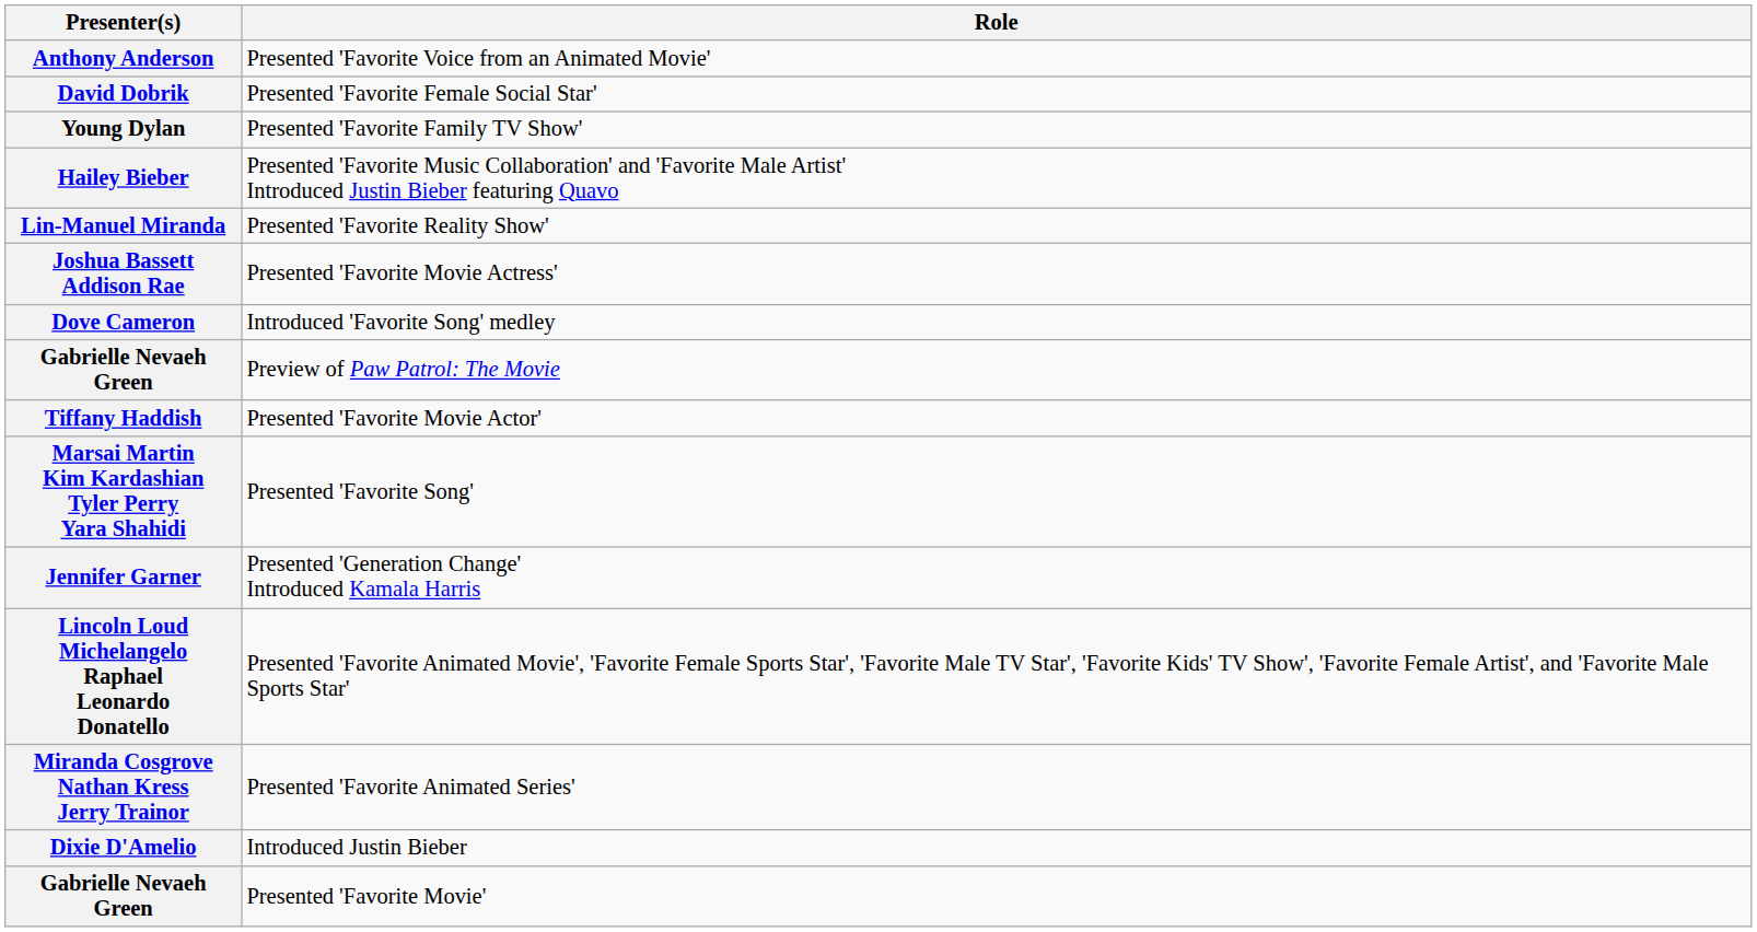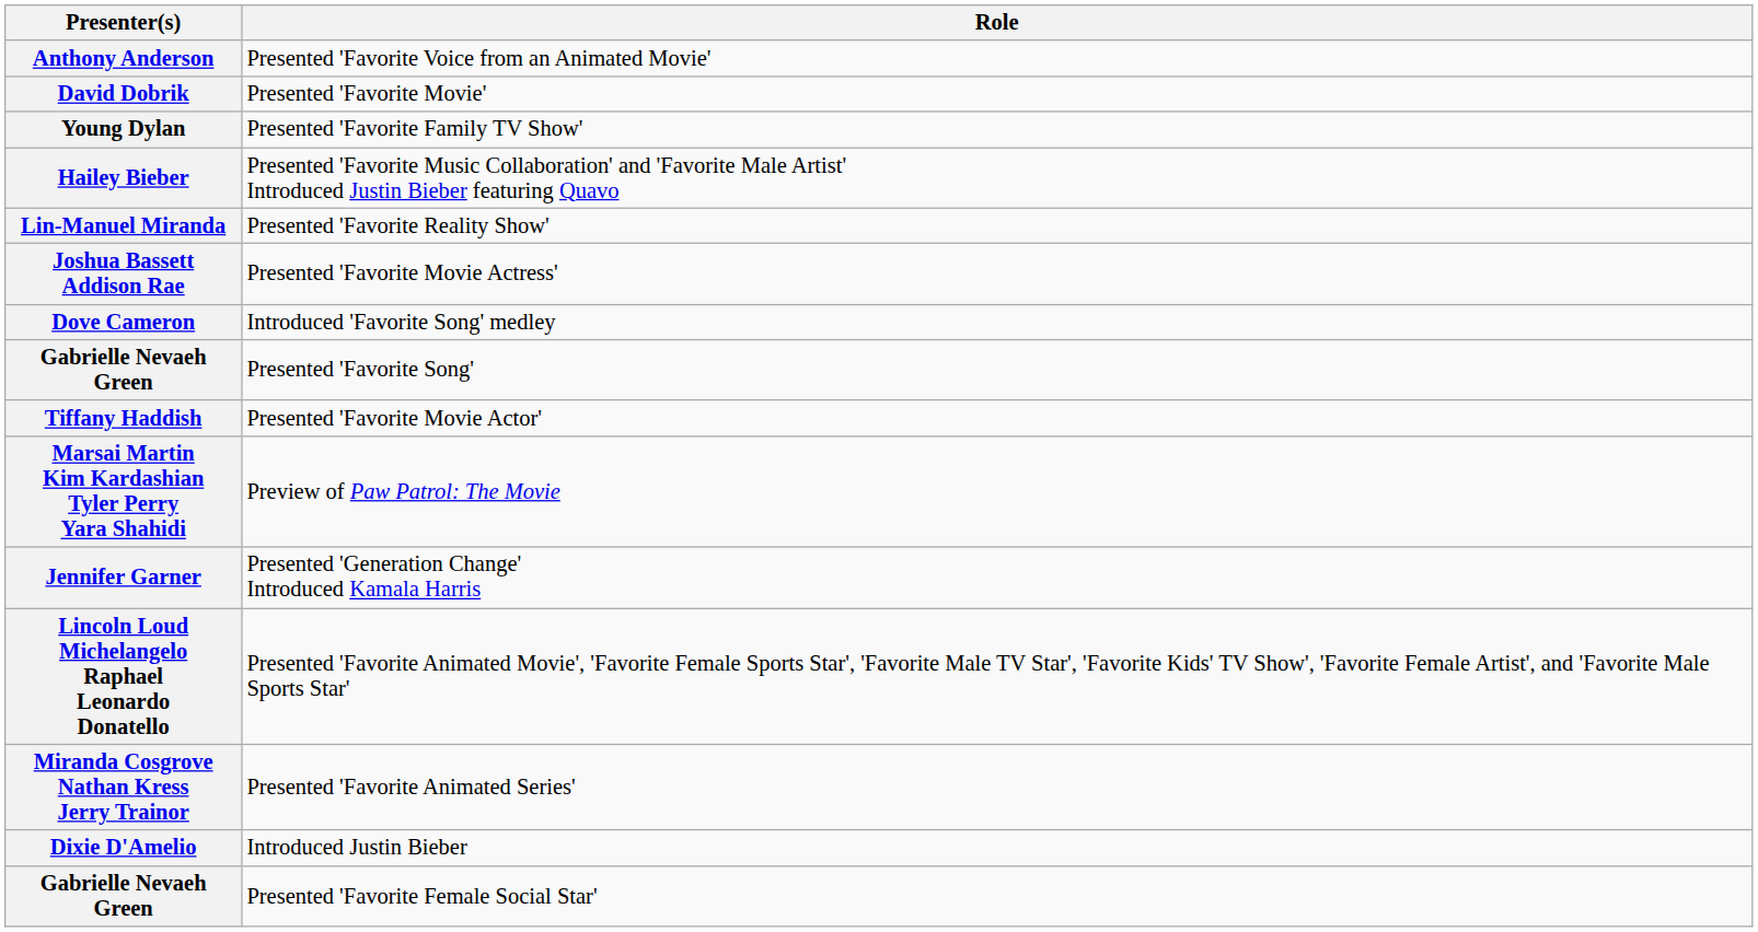row 3 | Role: Presented 'Favorite Female Social Star' -> Presented 'Favorite Movie'
row 9 | Role: Preview of Paw Patrol: The Movie -> Presented 'Favorite Song'
row 11 | Role: Presented 'Favorite Song' -> Preview of Paw Patrol: The Movie
row 16 | Role: Presented 'Favorite Movie' -> Presented 'Favorite Female Social Star'
